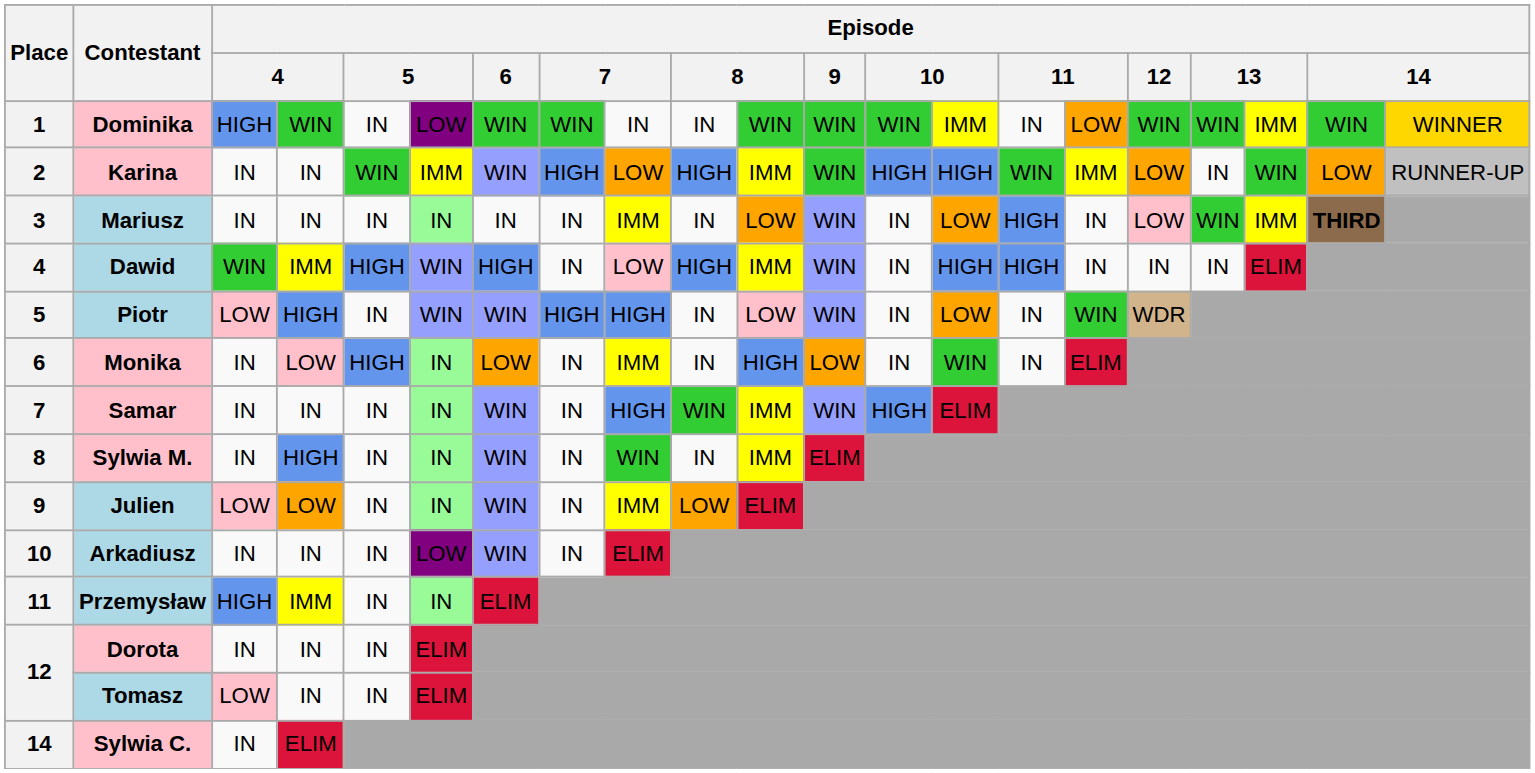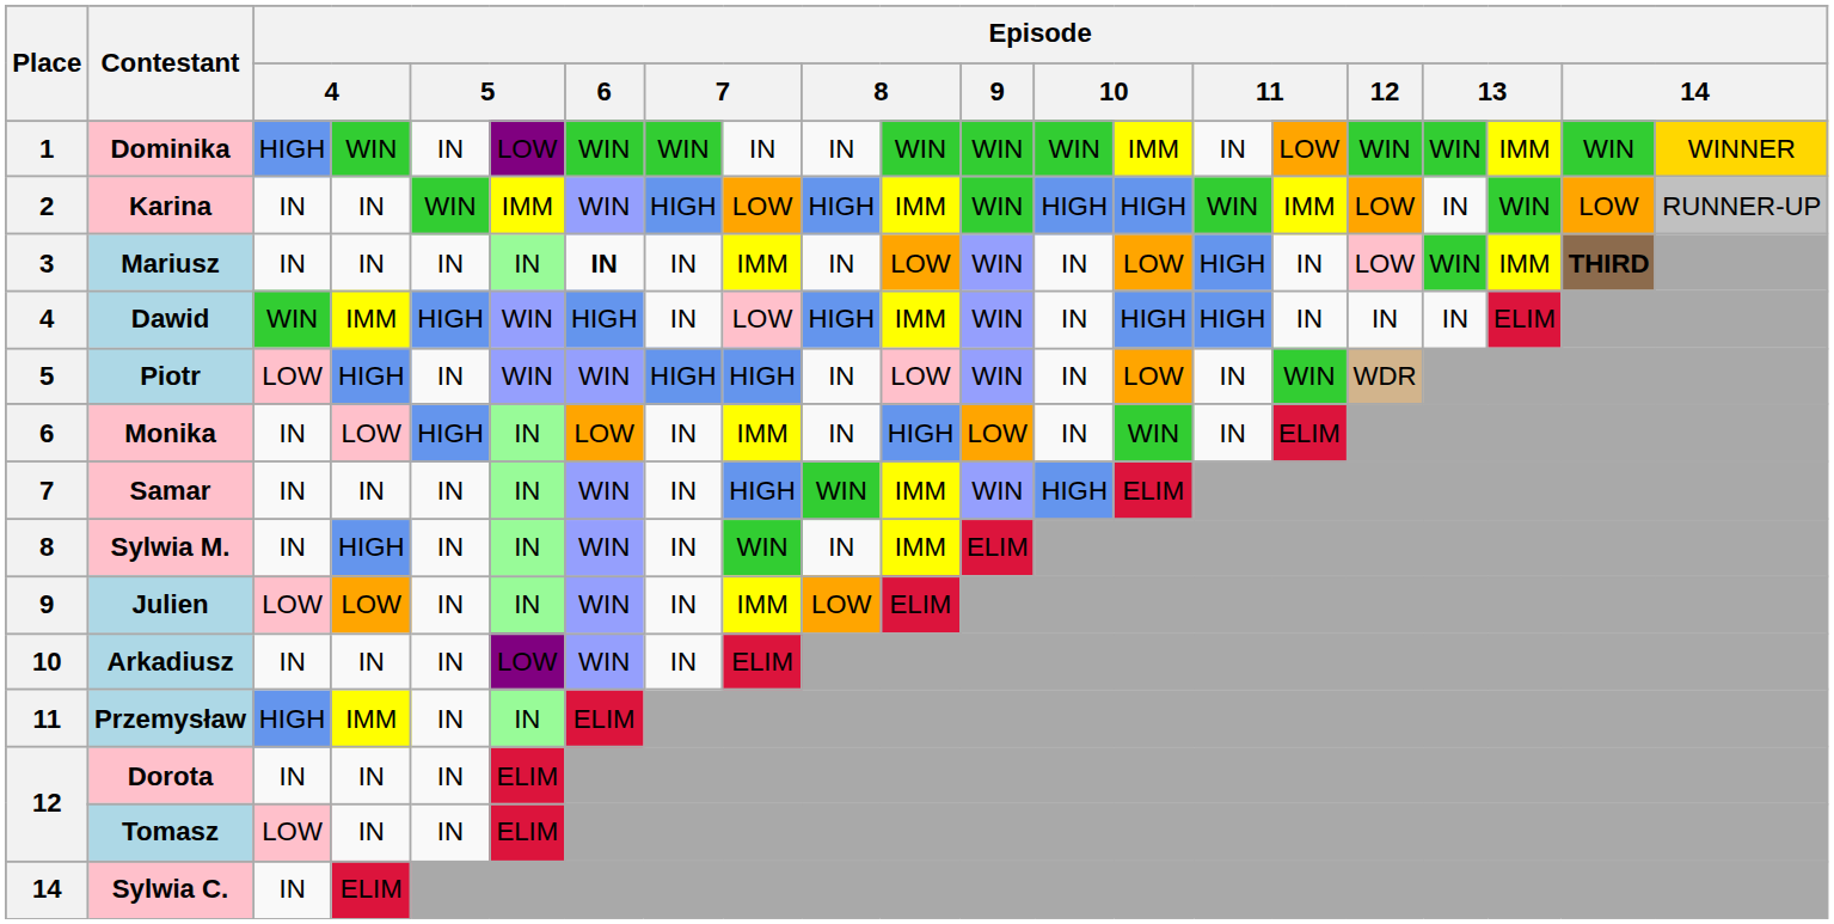Mariusz | Episode / 6: normal -> bold
